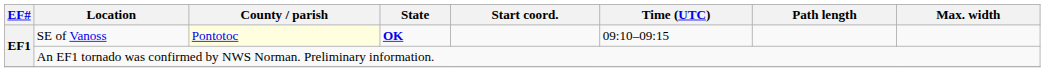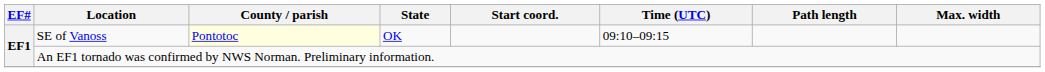SE of Vanoss | State: bold -> normal
